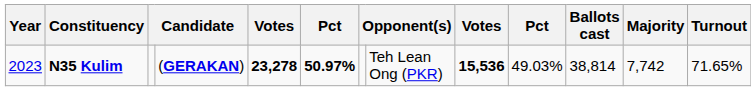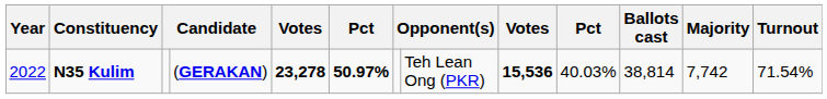N35 Kulim | Year: 2023 -> 2022
N35 Kulim | column 10: 49.03% -> 40.03%
N35 Kulim | Turnout: 71.65% -> 71.54%
